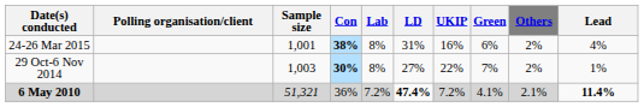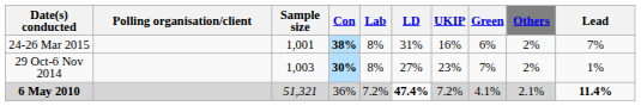24-26 Mar 2015 | Lead: 4% -> 7%
29 Oct-6 Nov 2014 | UKIP: 22% -> 23%
